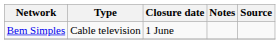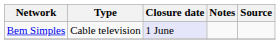Bem Simples | Closure date: no background -> lavender background
